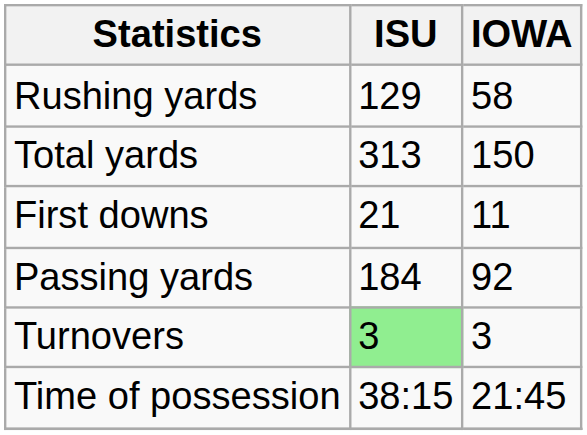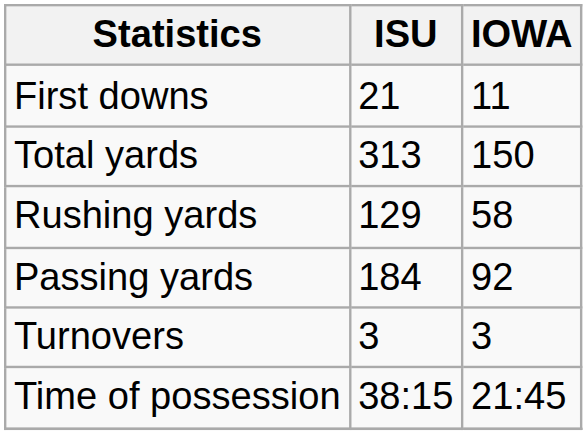rows swapped: First downs <-> Rushing yards
Turnovers | ISU: lightgreen background -> no background
